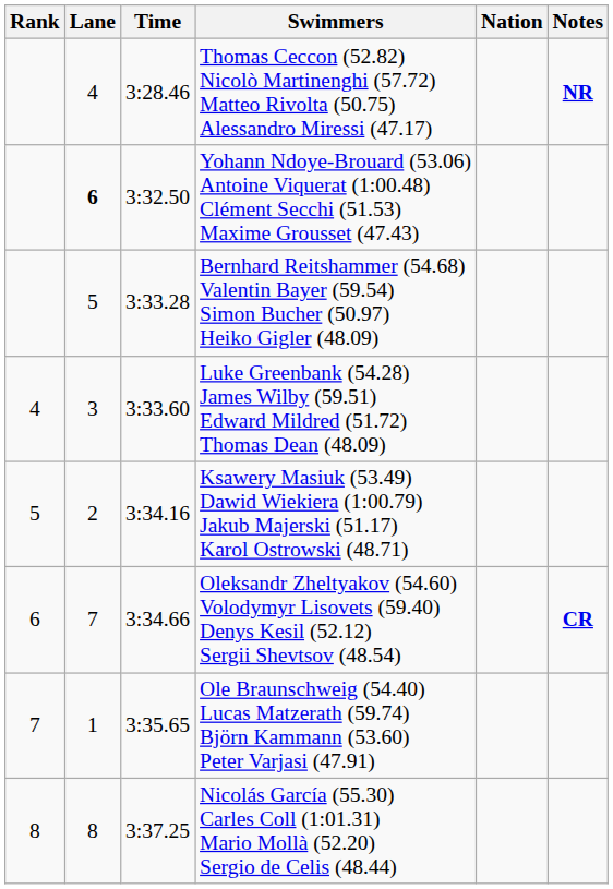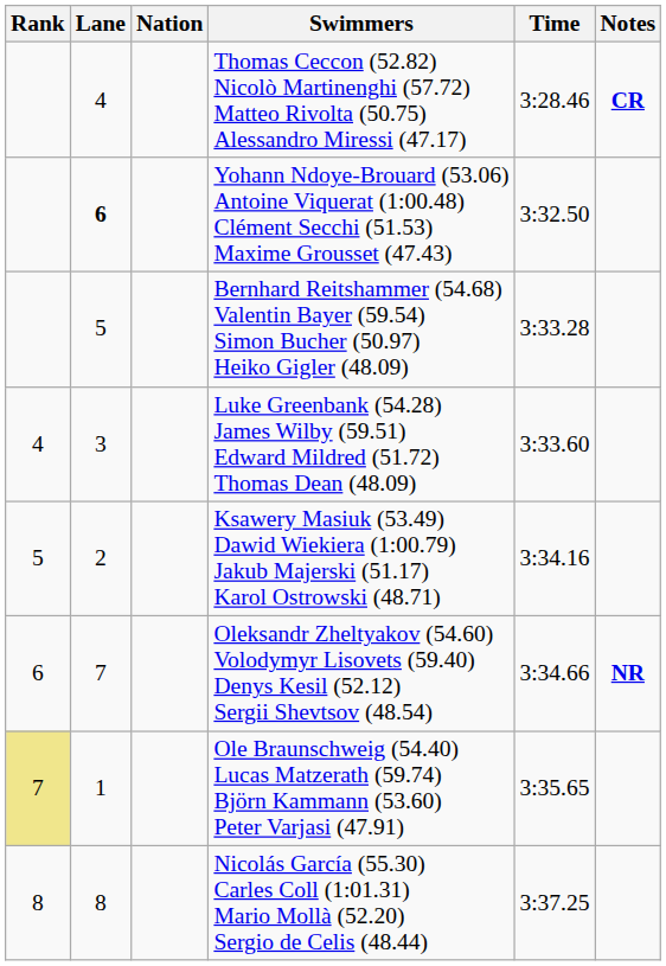columns swapped: Nation <-> Time
row 2 | Notes: NR -> CR
row 7 | Notes: CR -> NR
row 8 | Rank: no background -> khaki background
